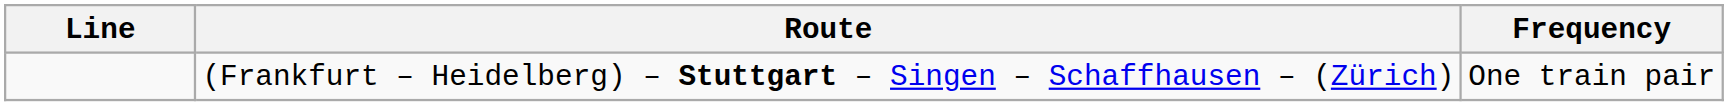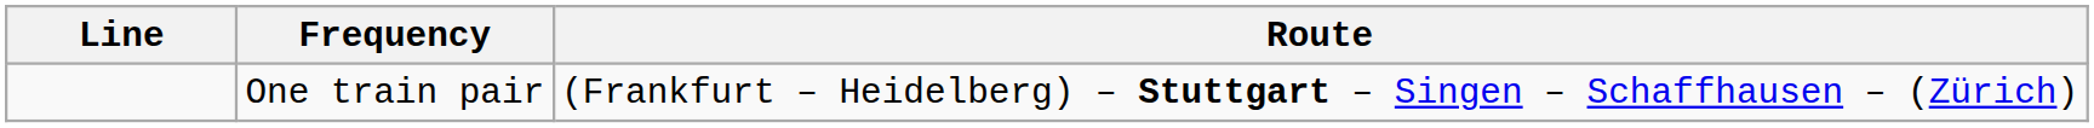columns swapped: Route <-> Frequency
